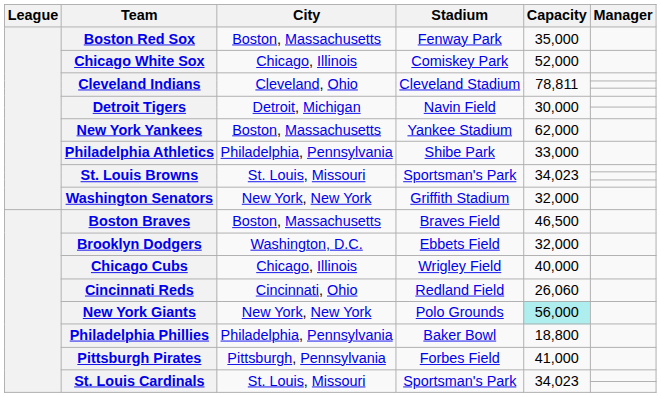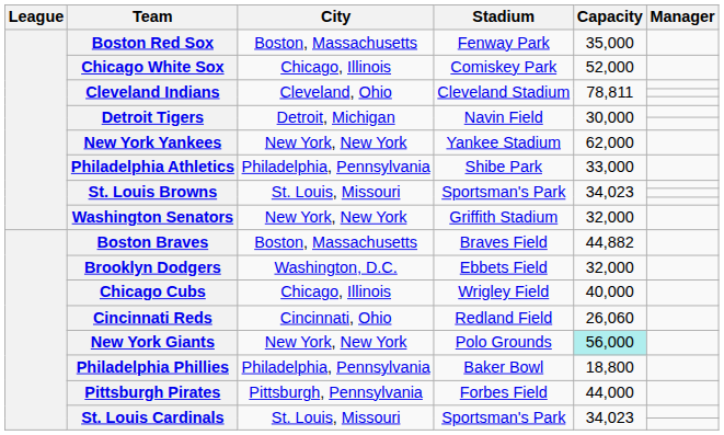New York Yankees | City: Boston, Massachusetts -> New York, New York
Boston Braves | Capacity: 46,500 -> 44,882
Pittsburgh Pirates | Capacity: 41,000 -> 44,000
